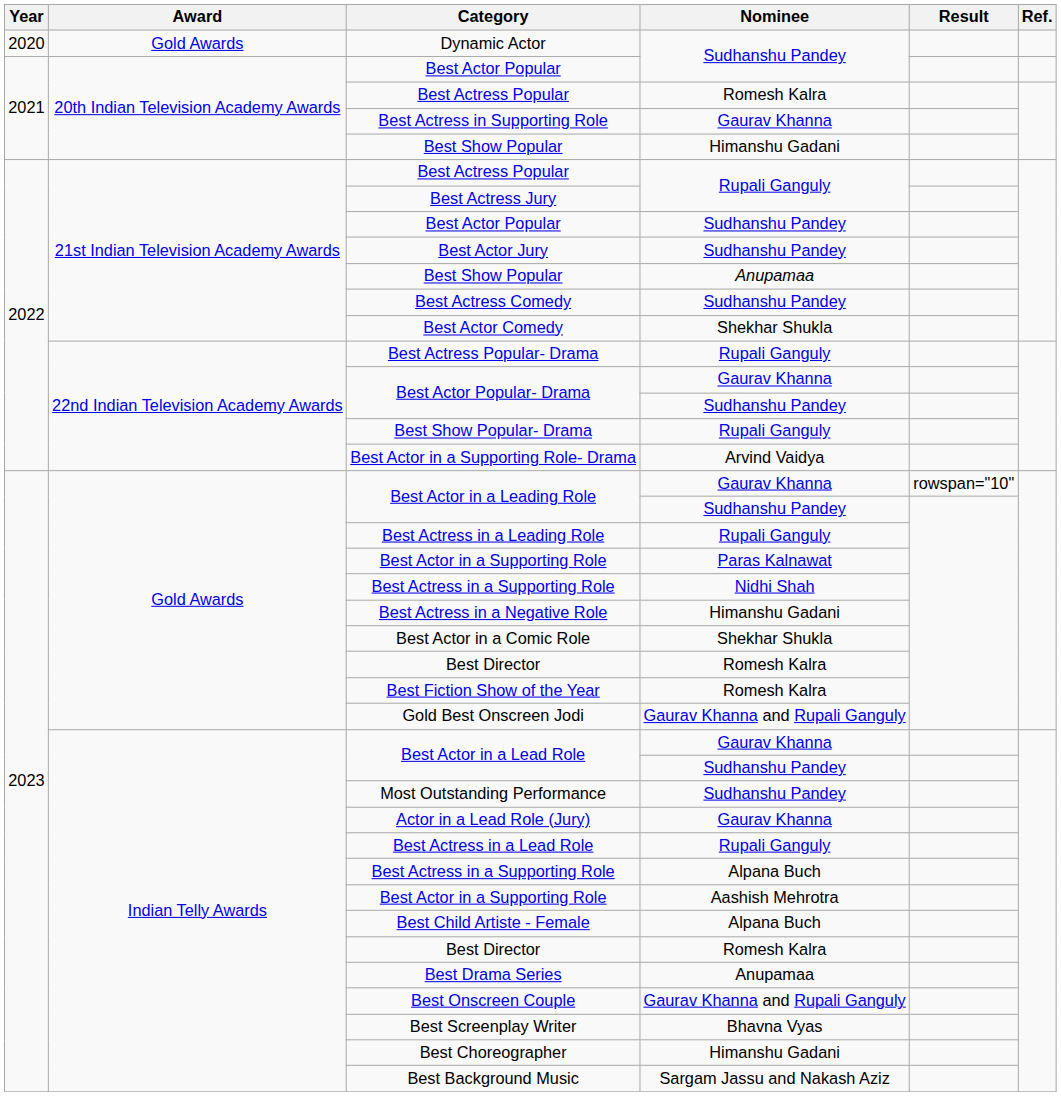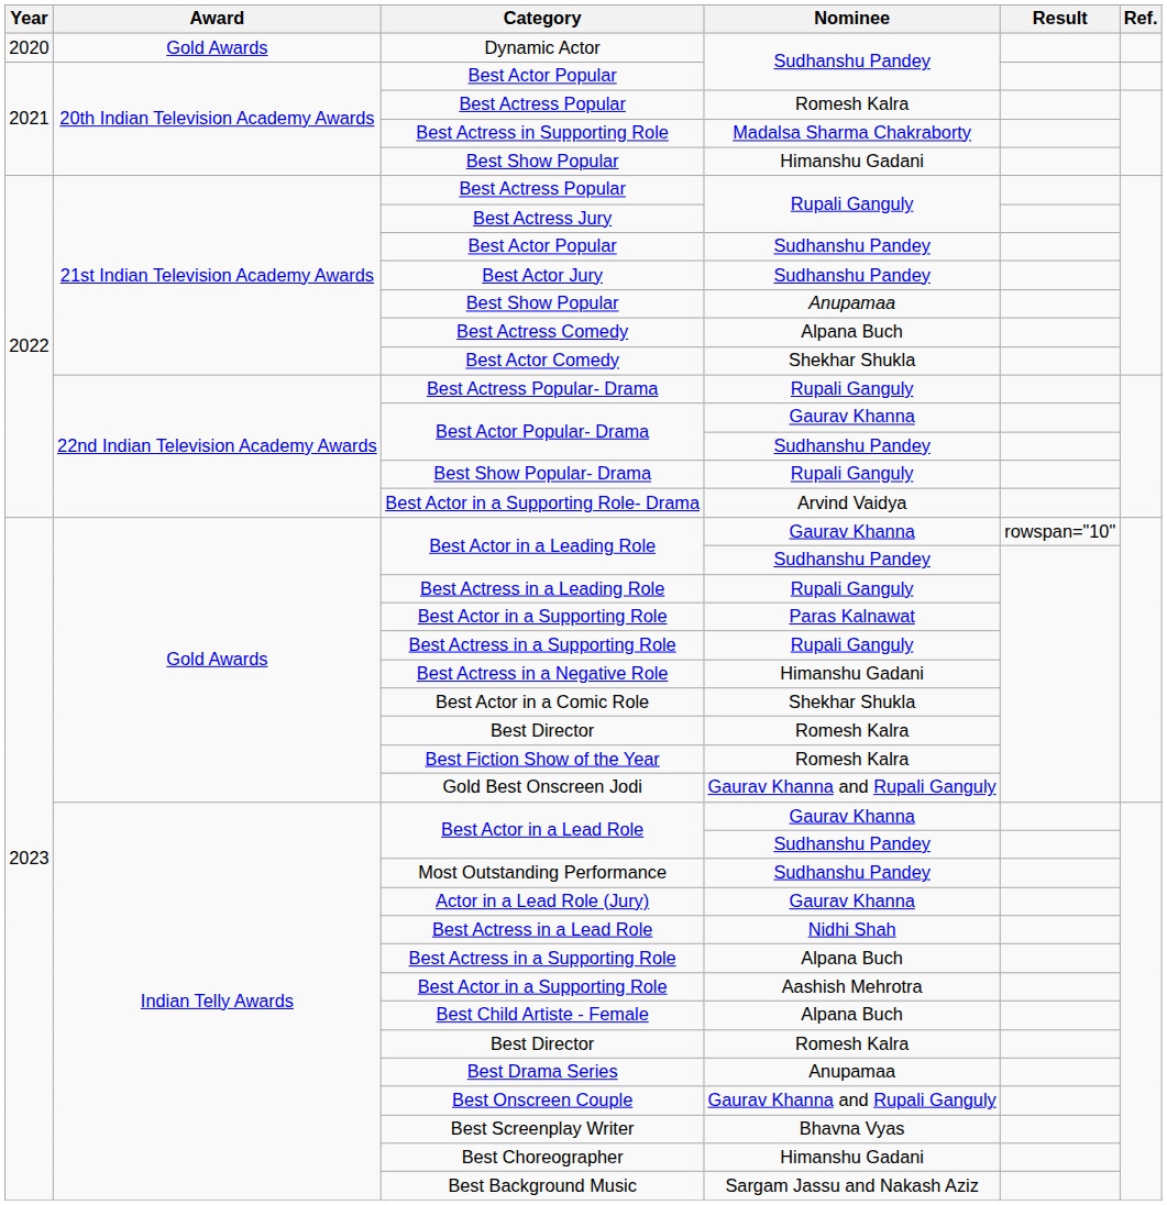Best Actress in Supporting Role | Nominee: Gaurav Khanna -> Madalsa Sharma Chakraborty
Best Actress Comedy | Nominee: Sudhanshu Pandey -> Alpana Buch
Gold Awards / Best Actress in a Supporting Role | Nominee: Nidhi Shah -> Rupali Ganguly
Best Actress in a Lead Role | Nominee: Rupali Ganguly -> Nidhi Shah
